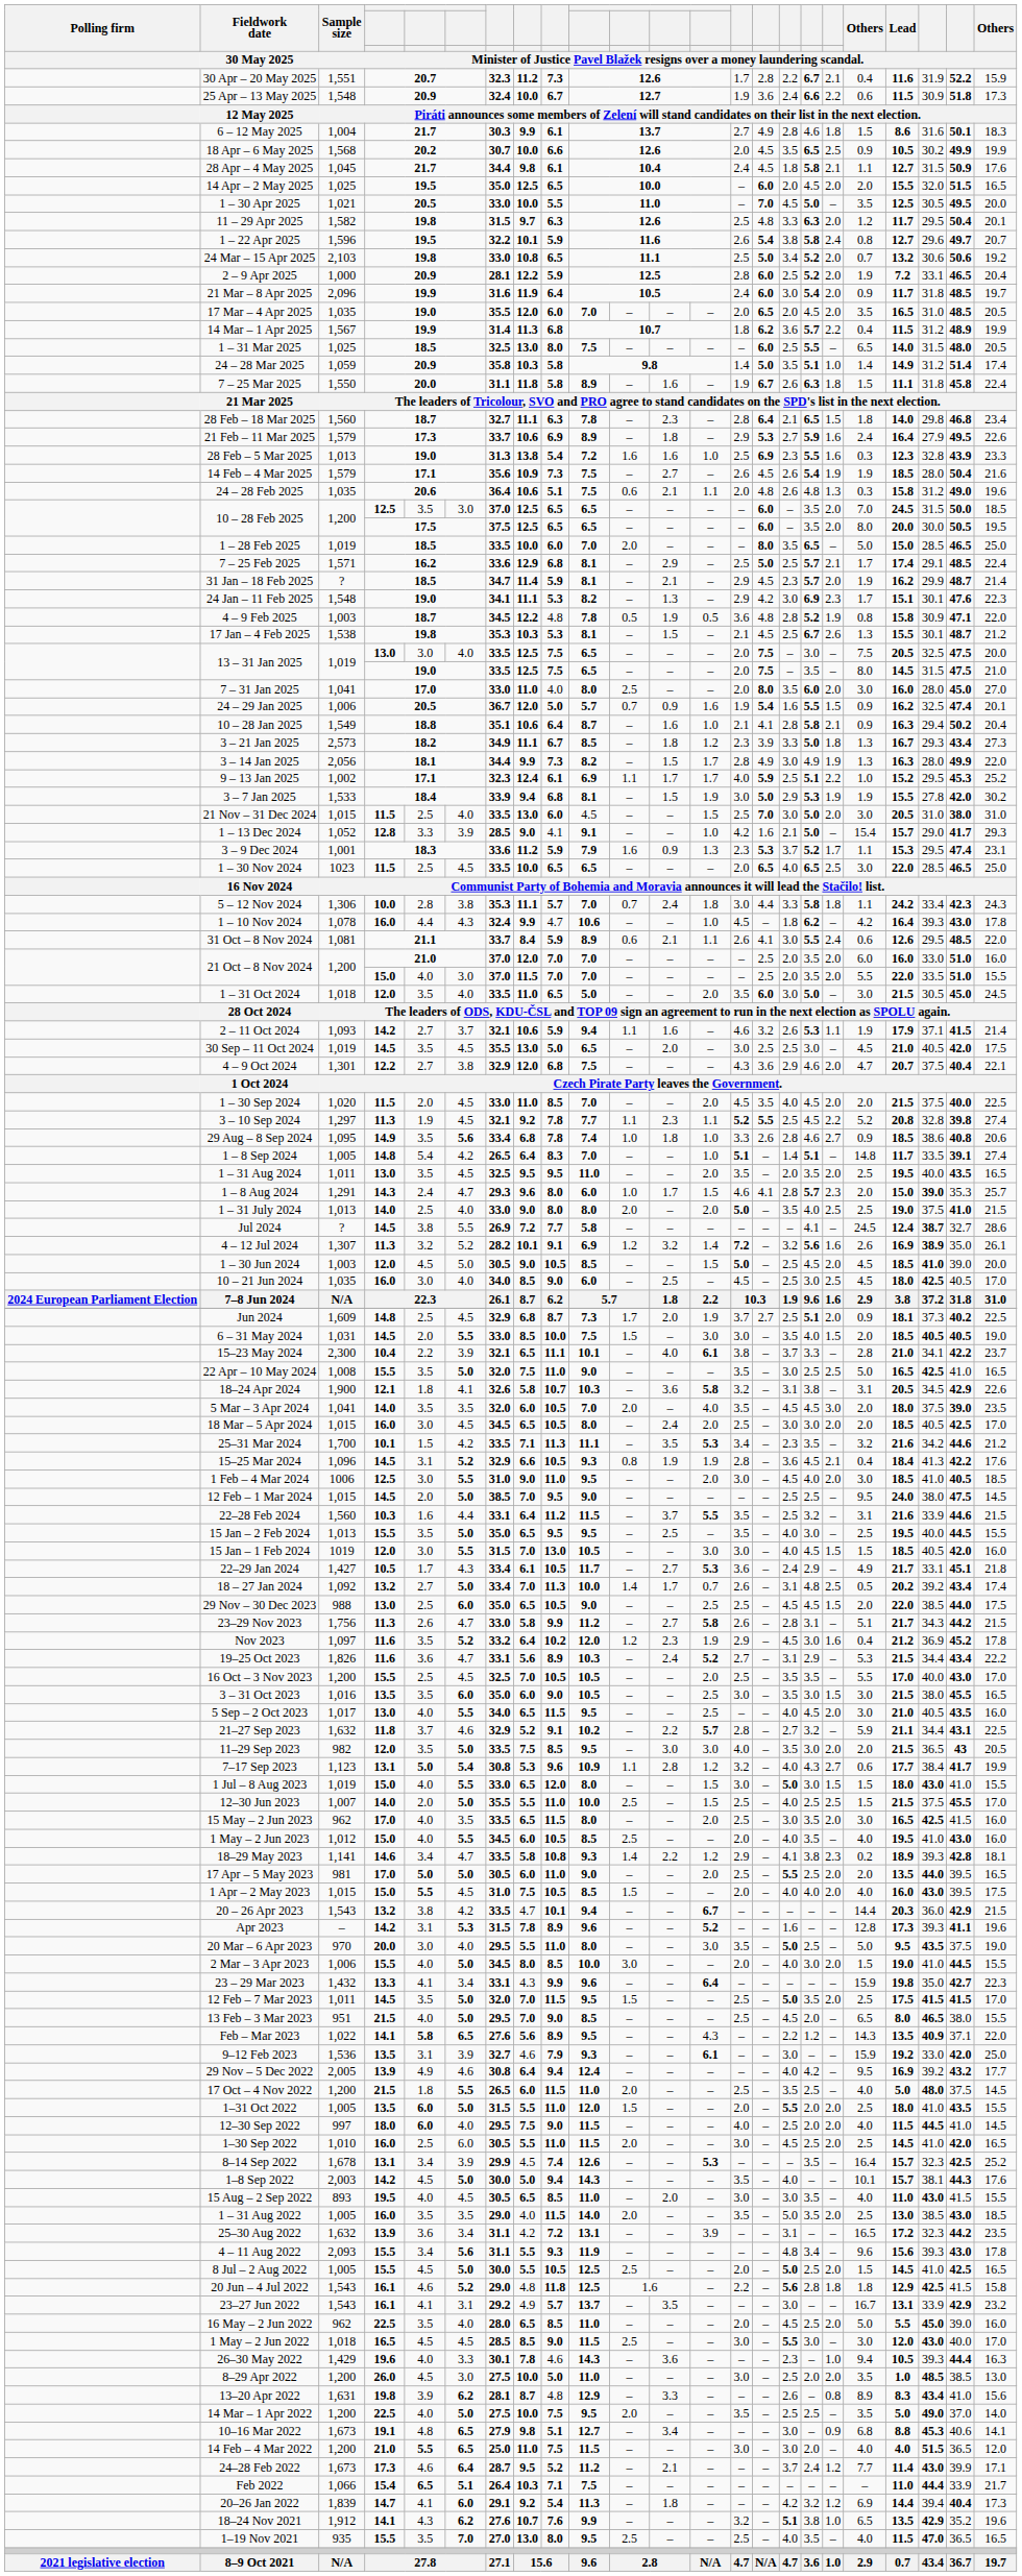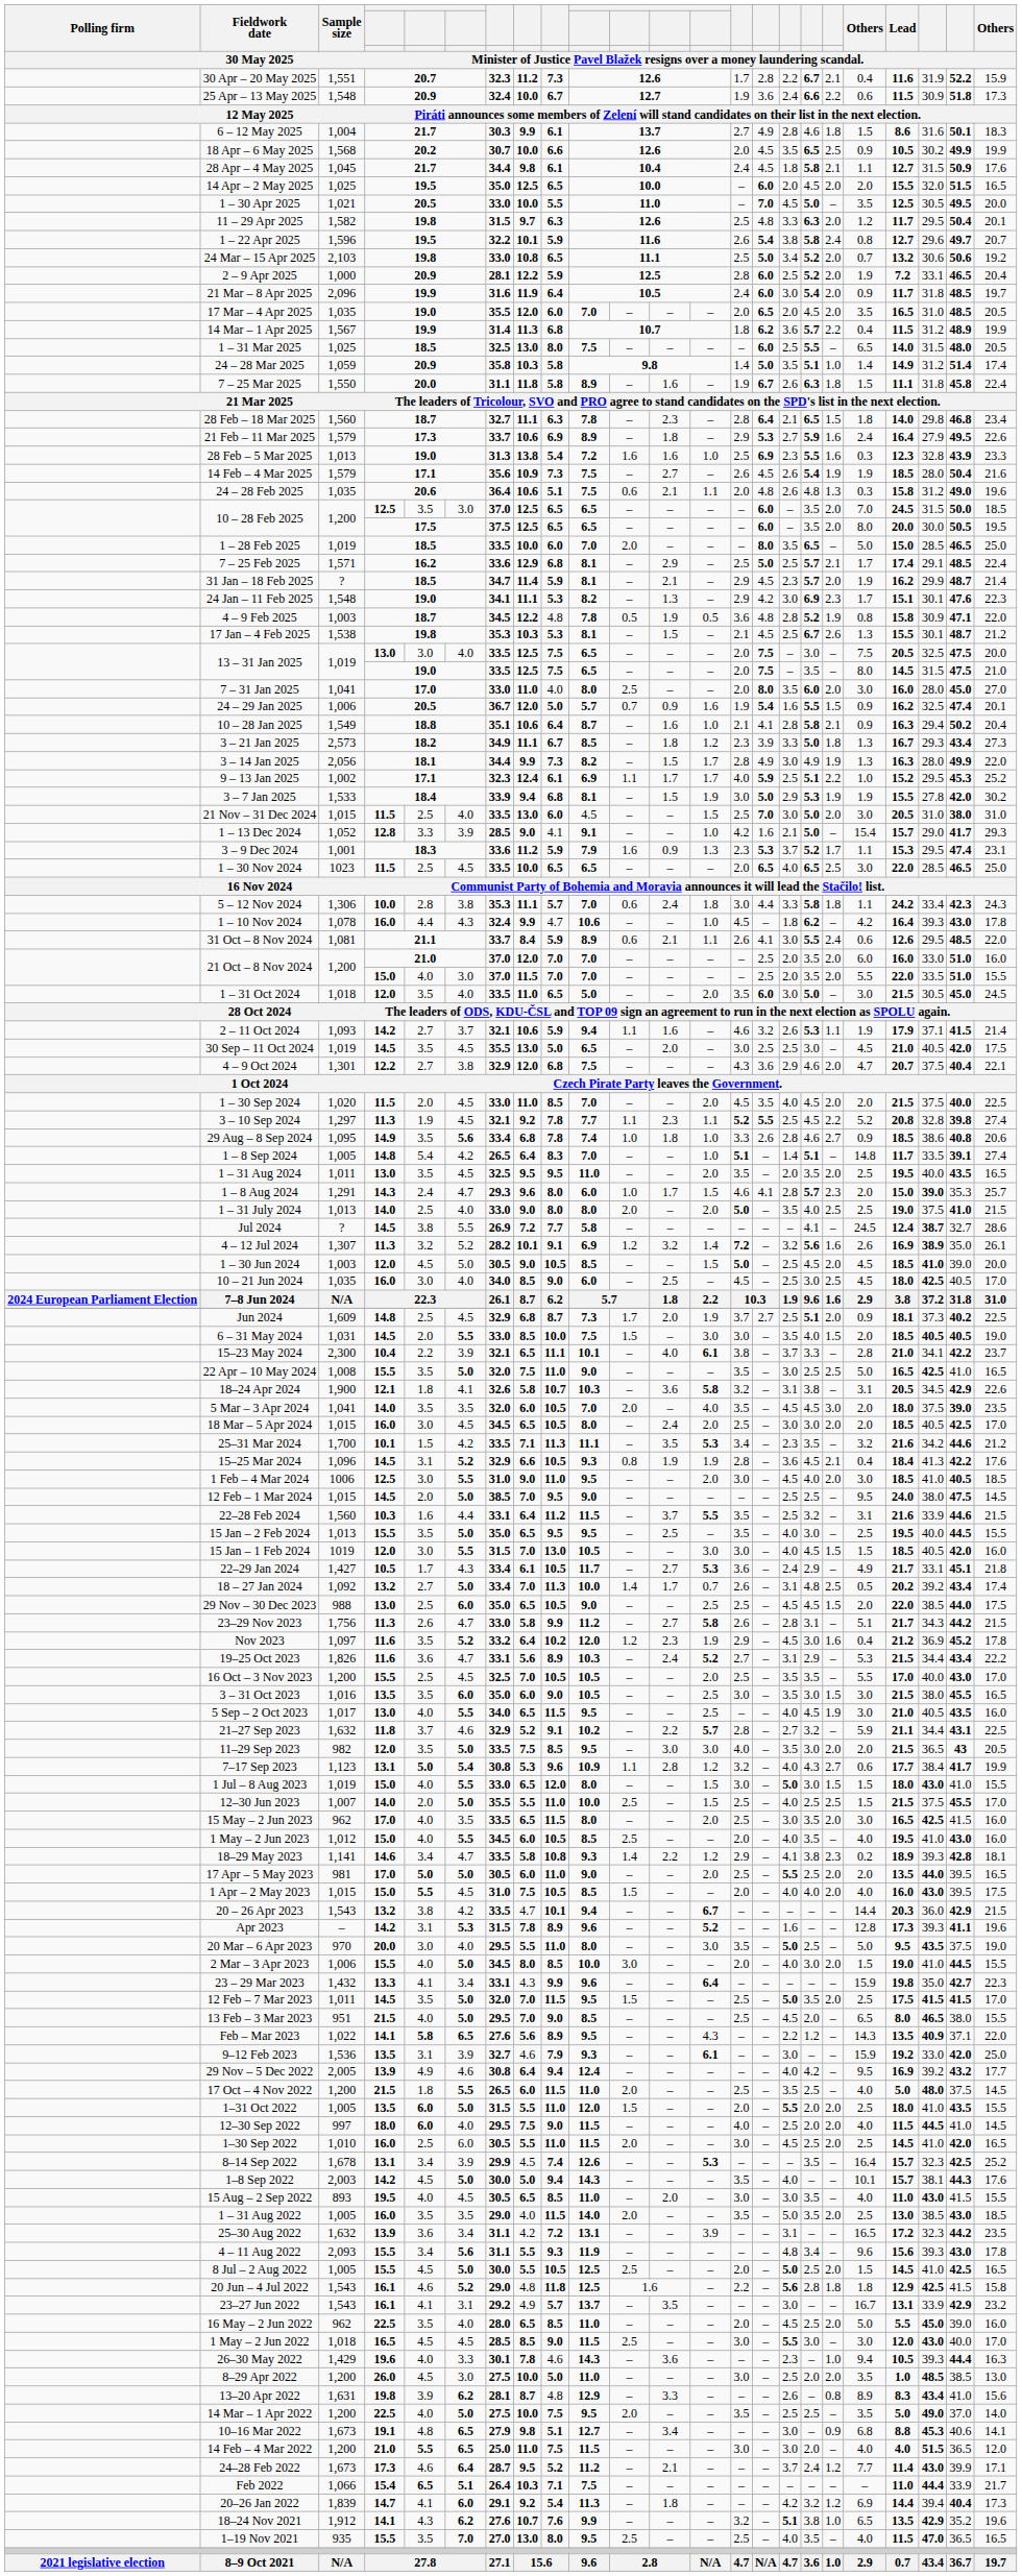5 – 12 Nov 2024 | column 11: 0.7 -> 0.6
5 Sep – 2 Oct 2023 | column 18: 2.0 -> 1.9
